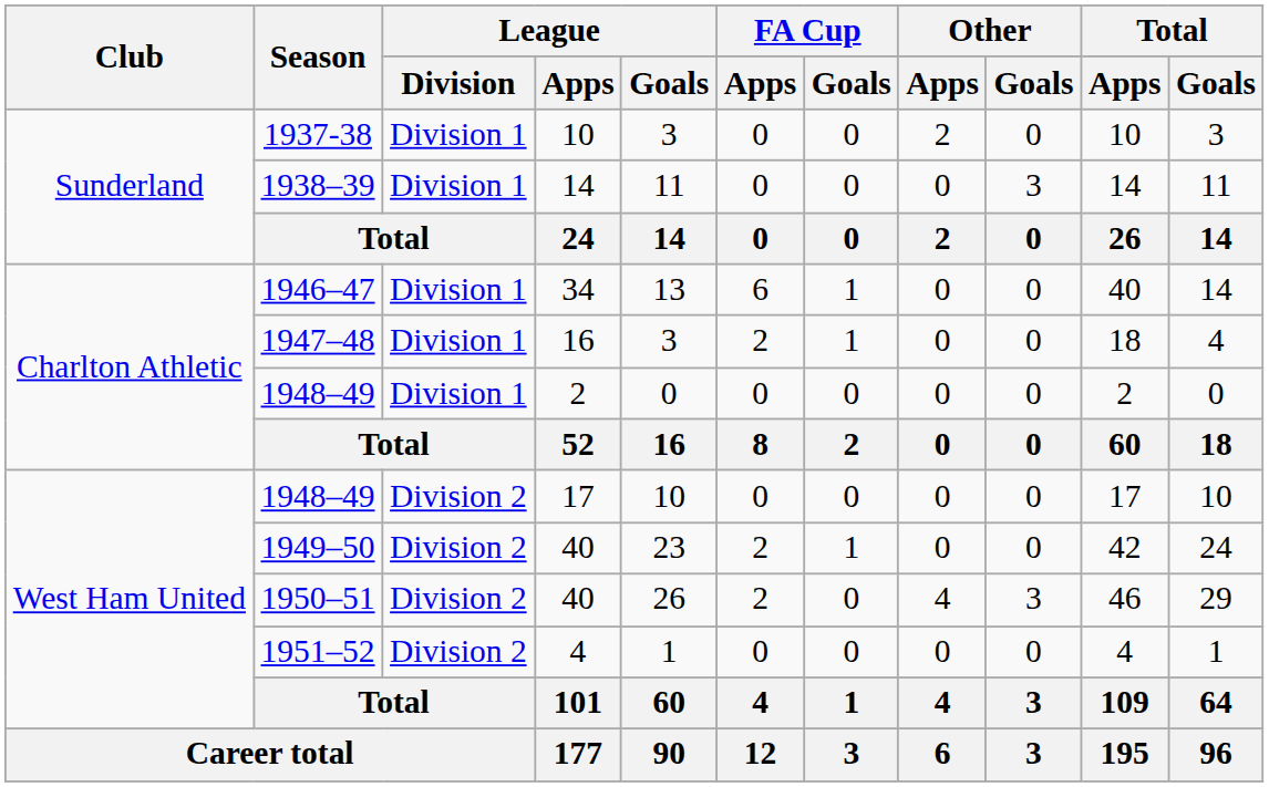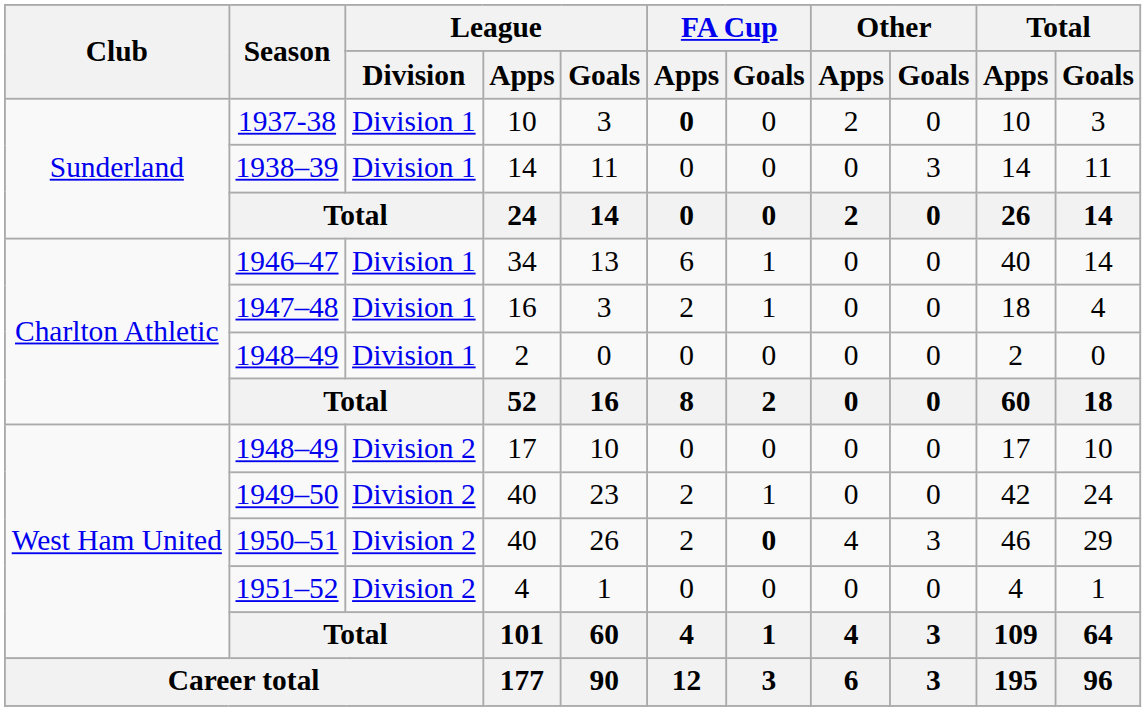1937-38 | FA Cup / Apps: normal -> bold
1950–51 | FA Cup / Goals: normal -> bold
